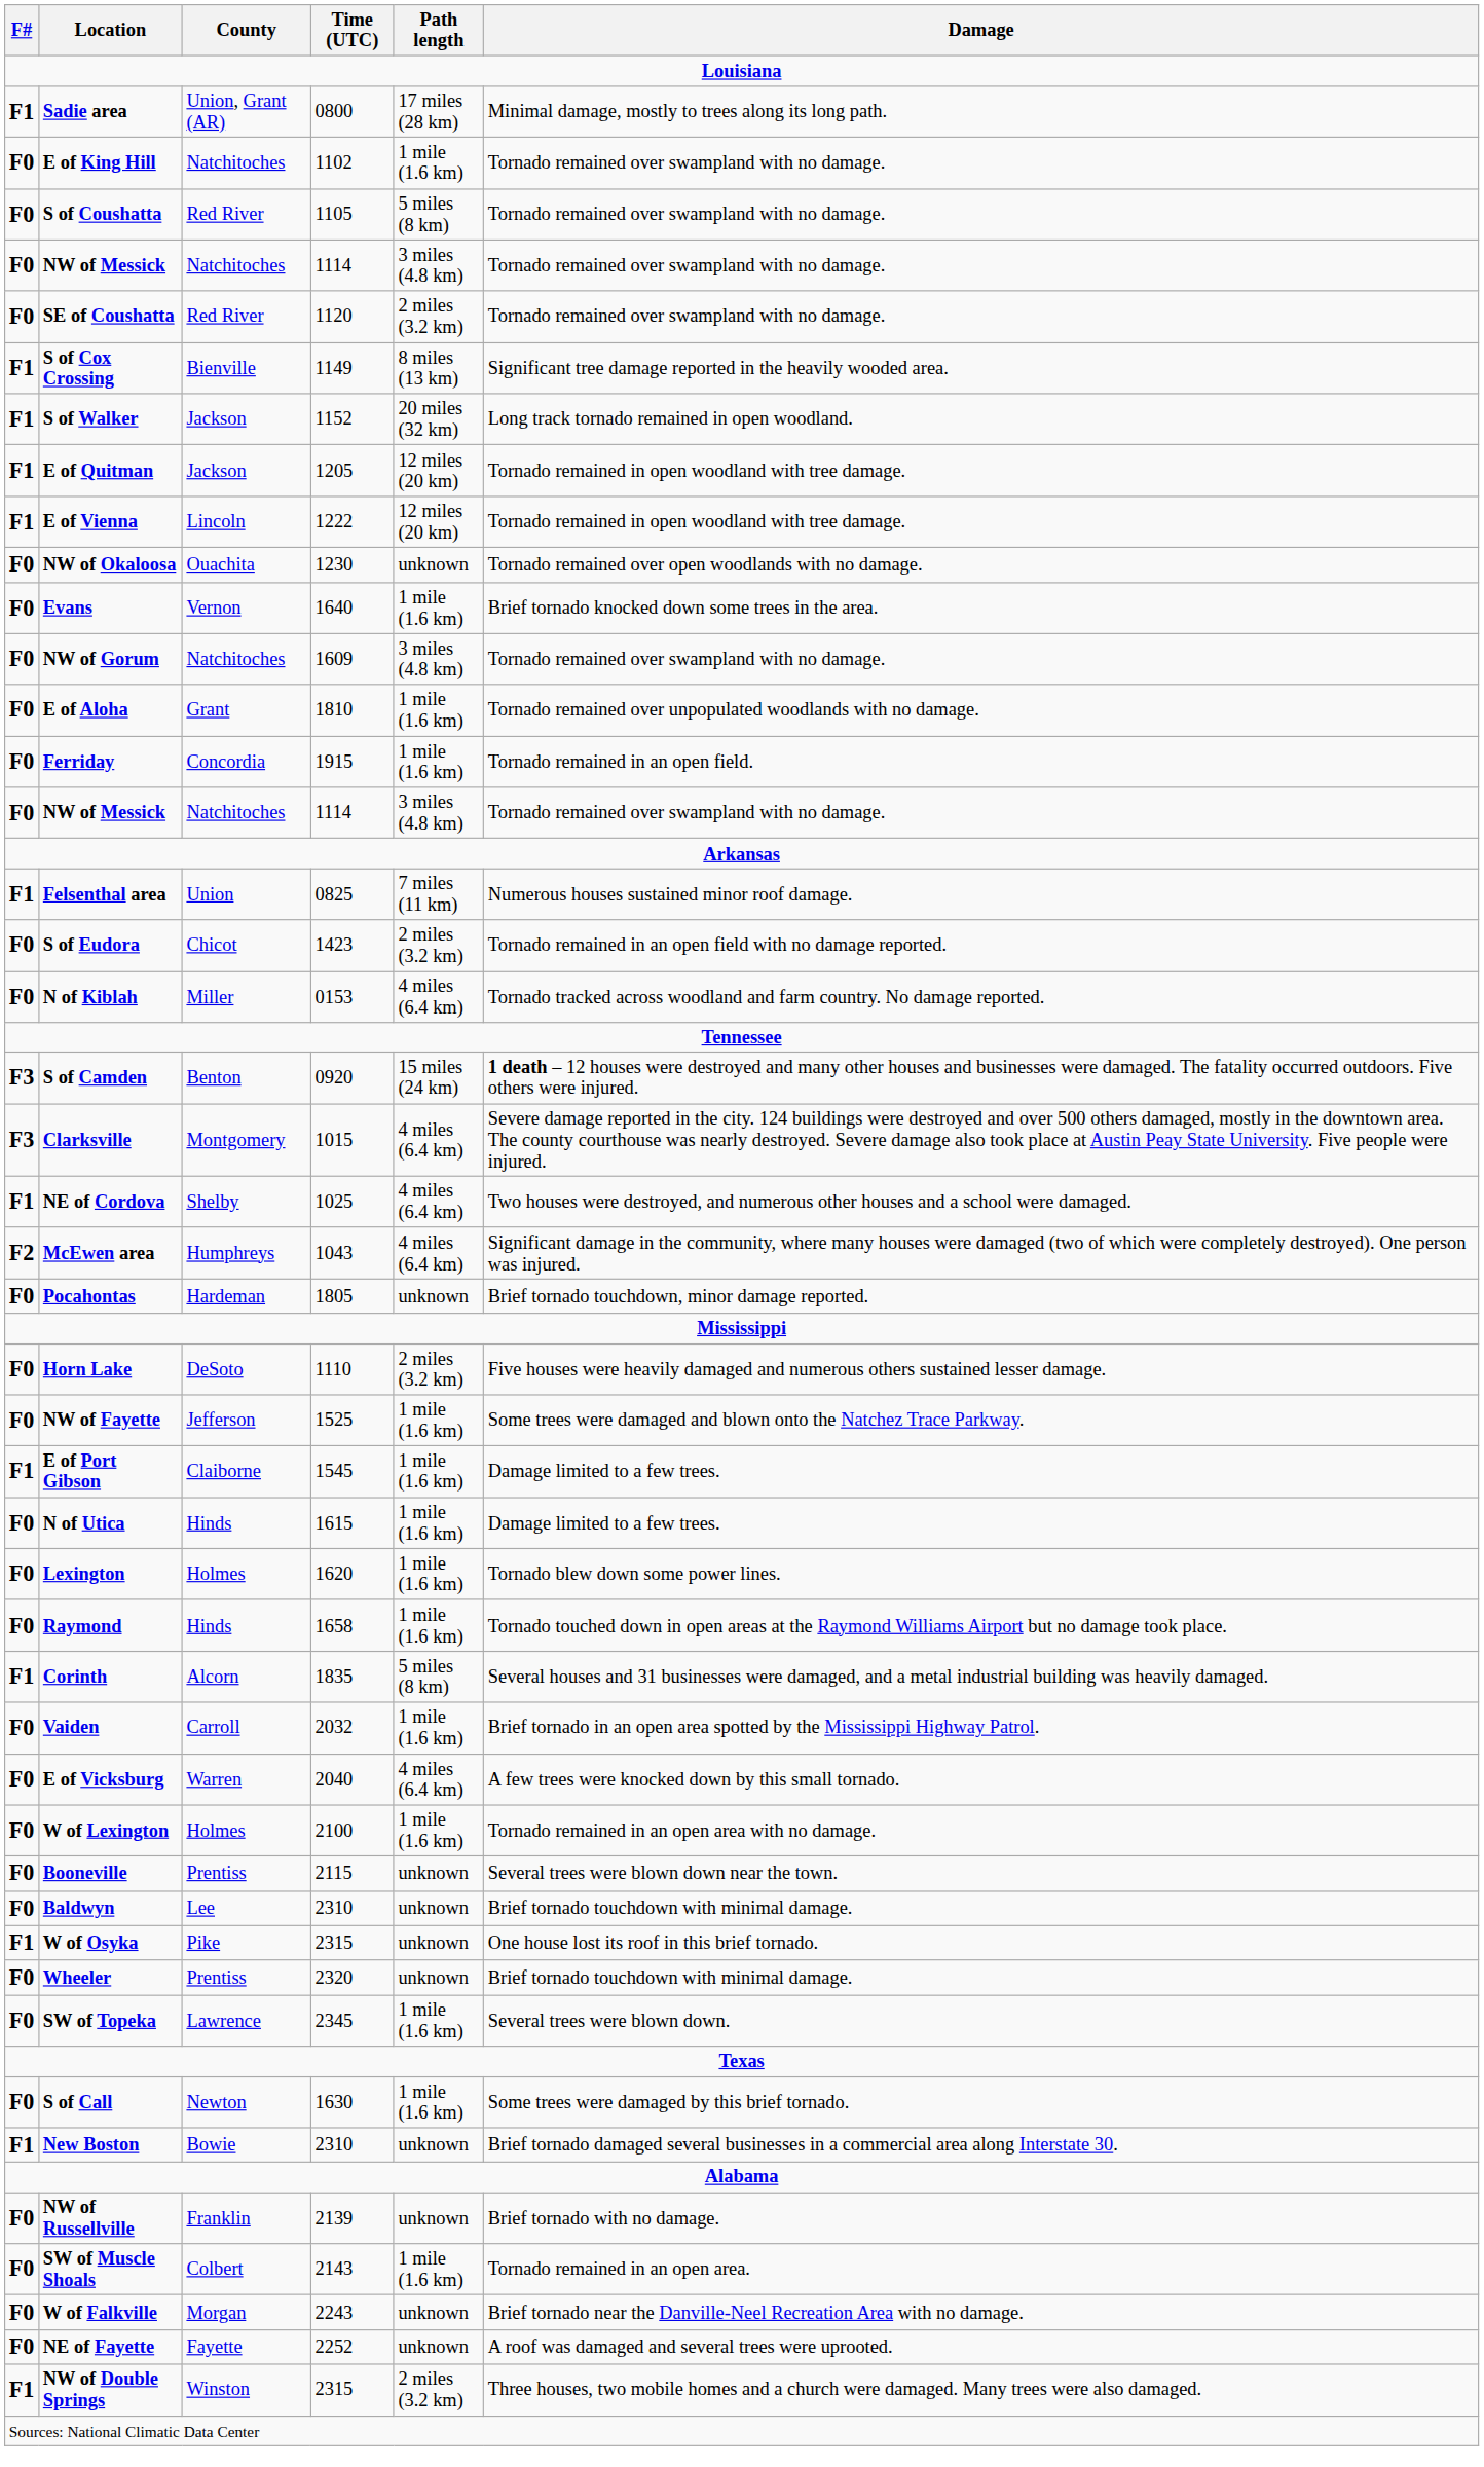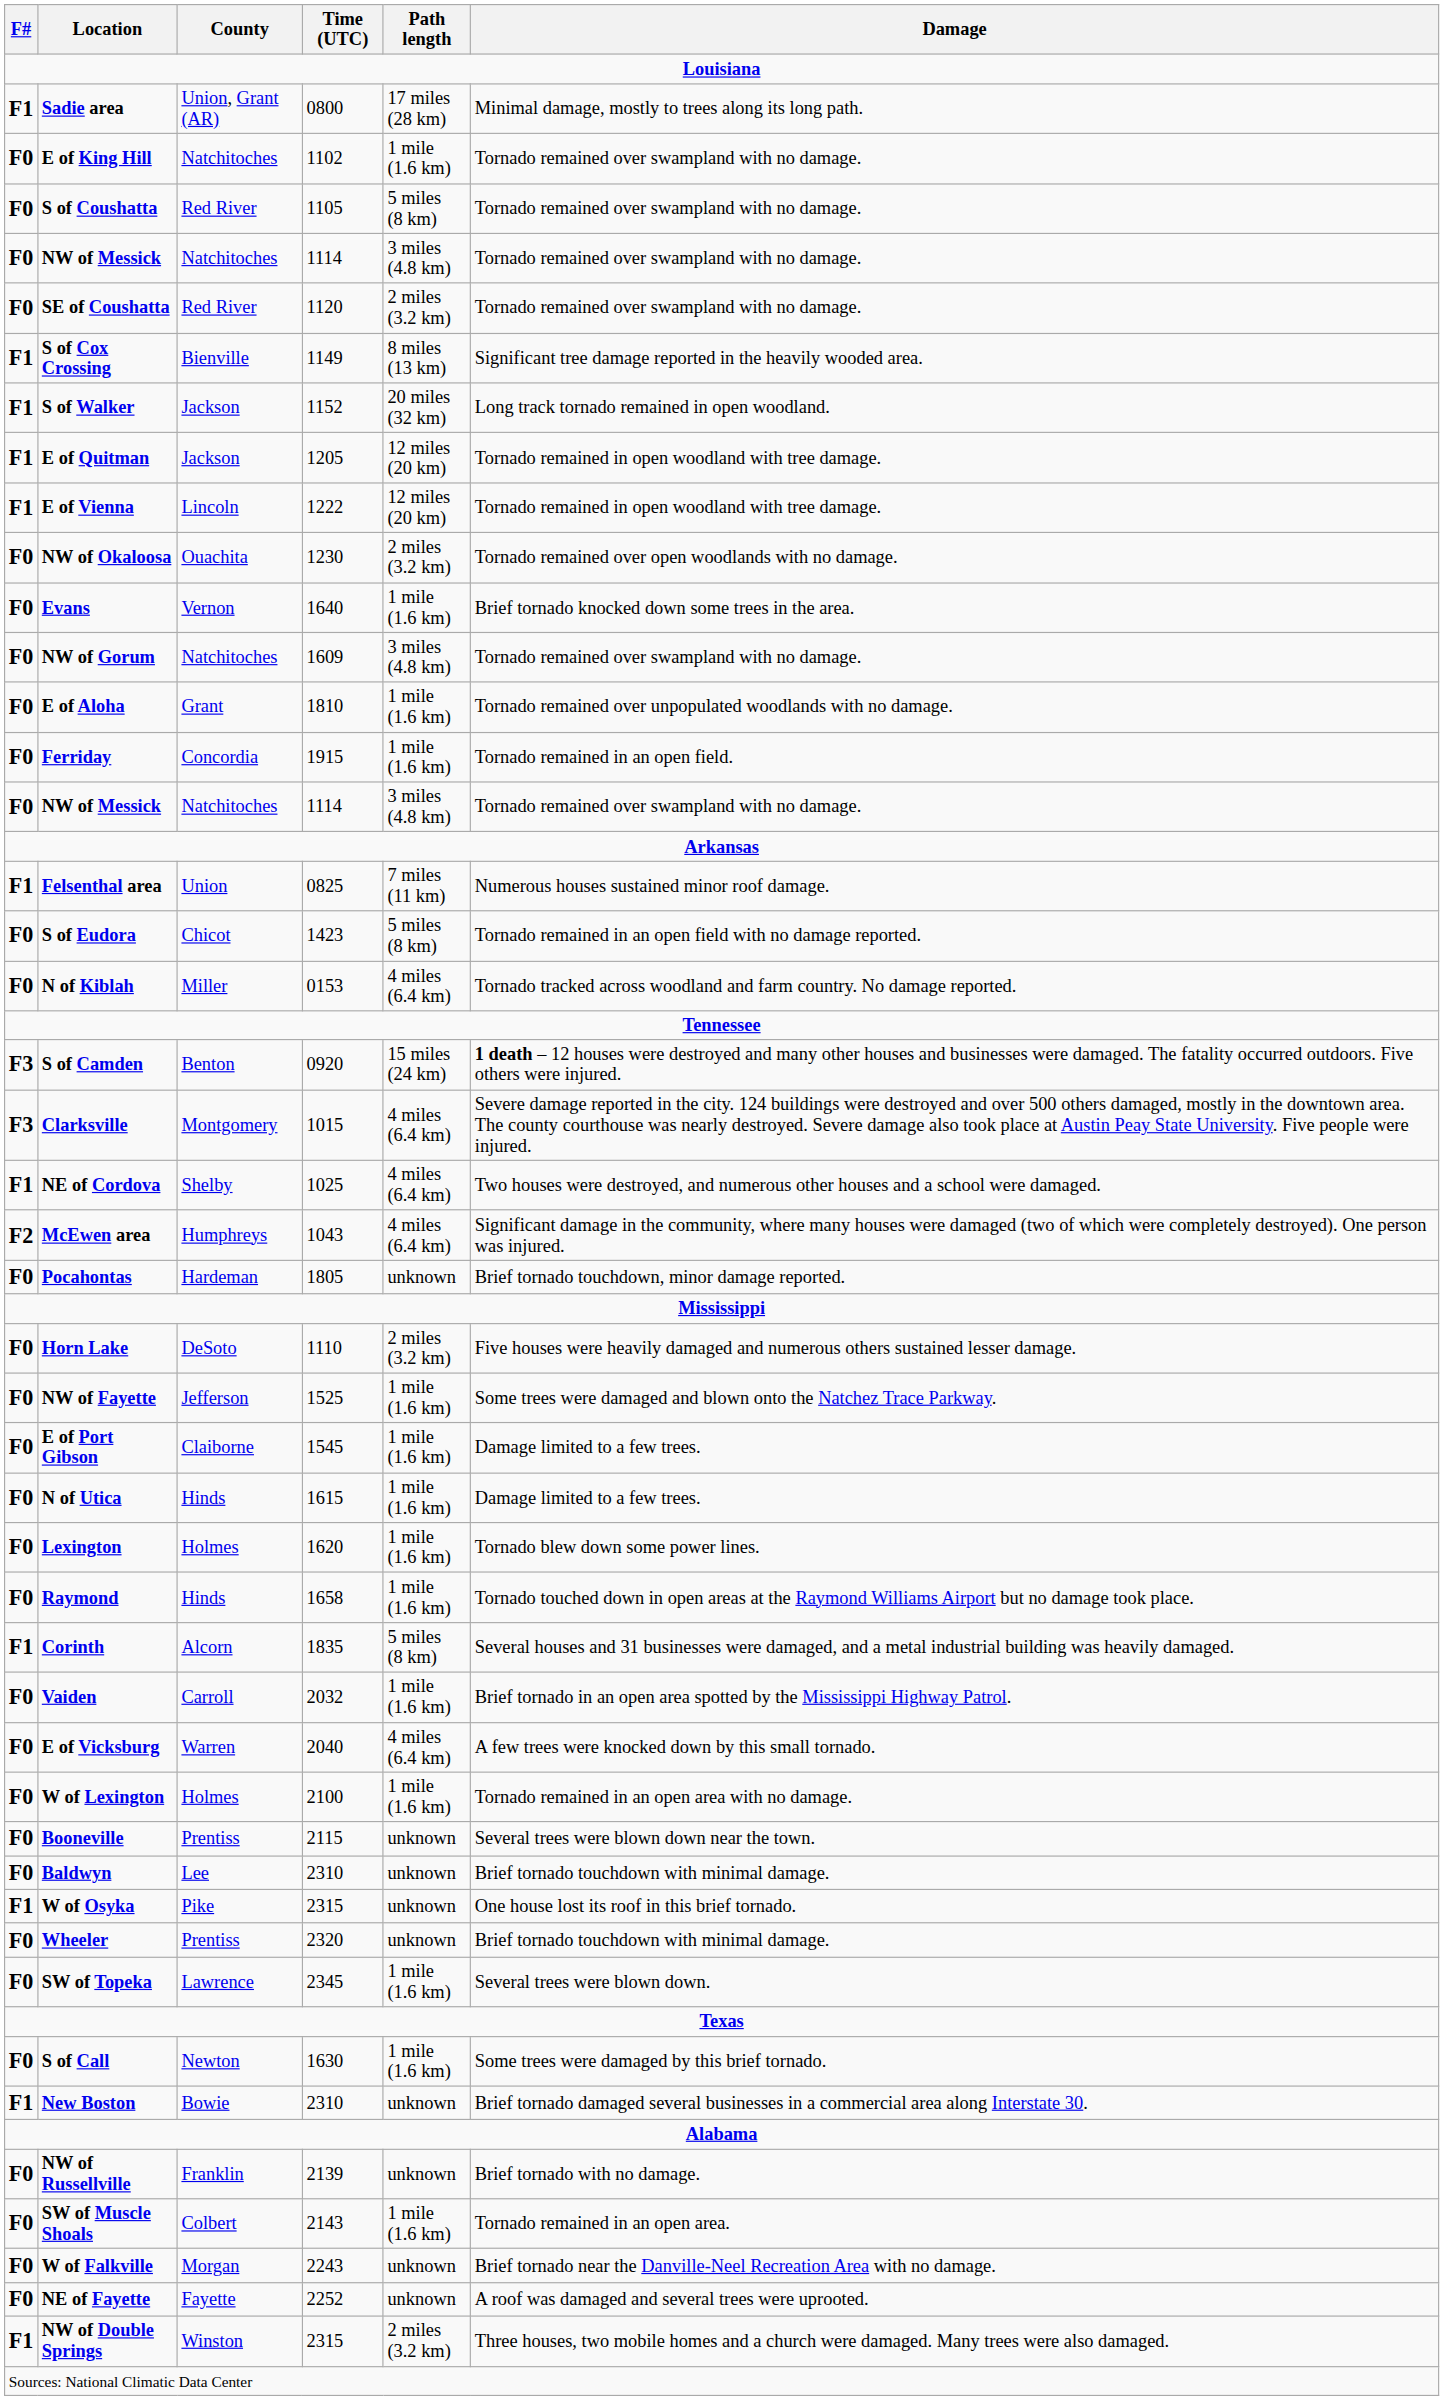NW of Okaloosa | Path length: unknown -> 2 miles (3.2 km)
S of Eudora | Path length: 2 miles (3.2 km) -> 5 miles (8 km)
E of Port Gibson | F#: F1 -> F0
